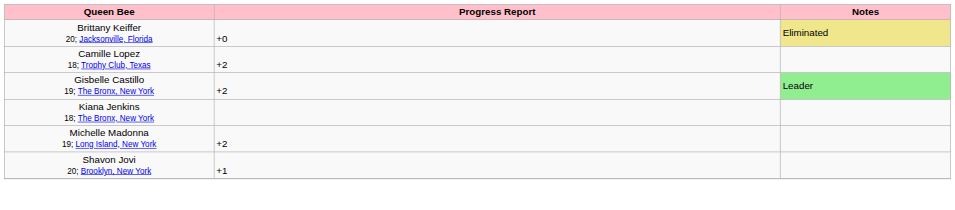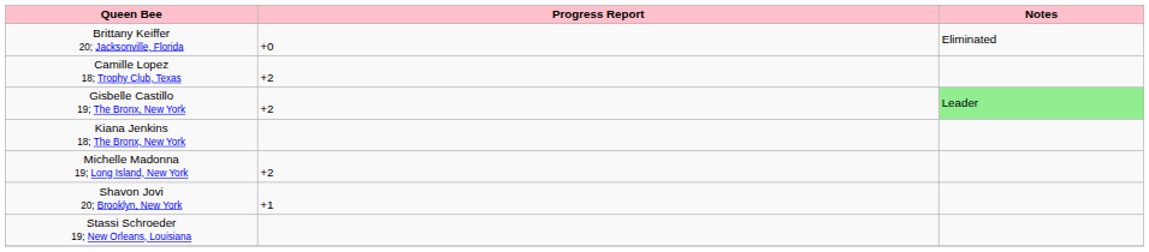Brittany Keiffer 20; Jacksonville, Florida | Notes: khaki background -> no background
+ row: Stassi Schroeder 19; New Orleans, Louisiana
